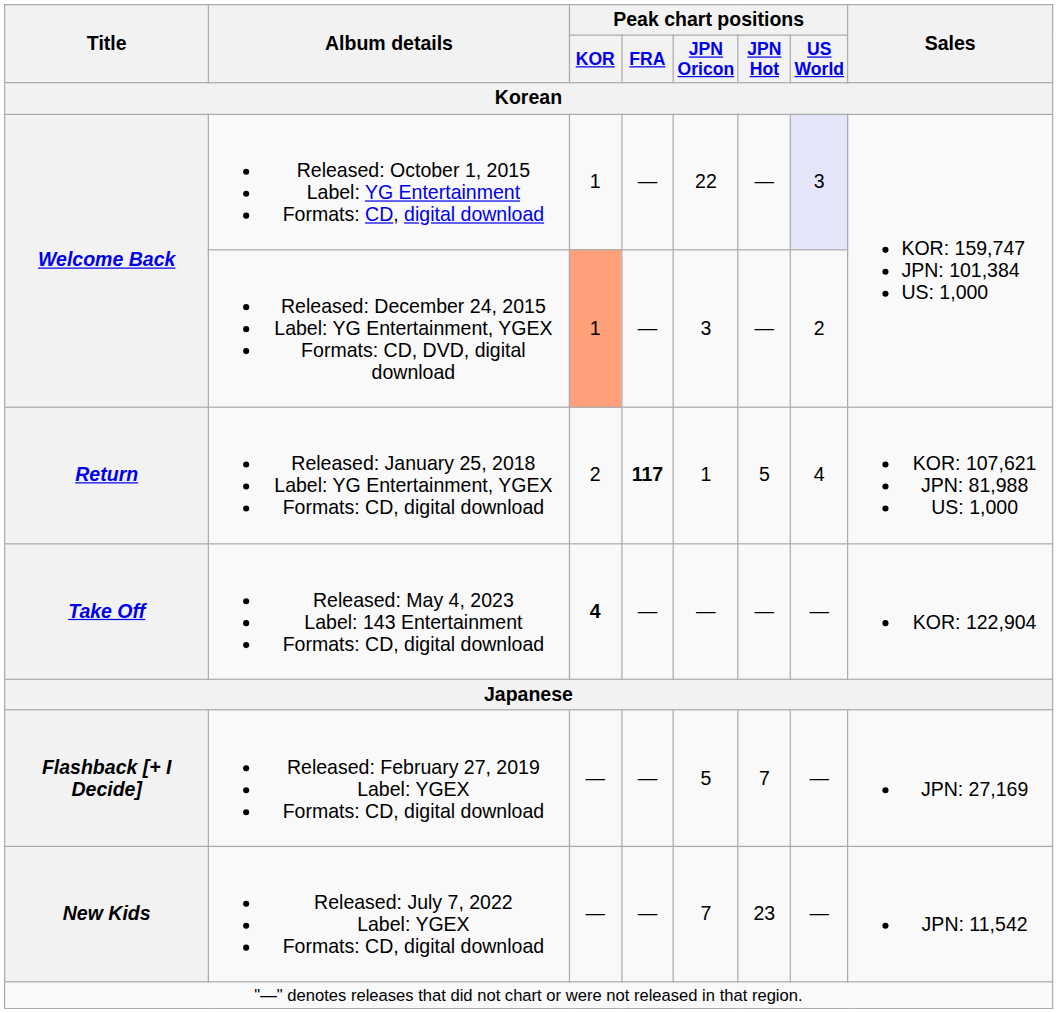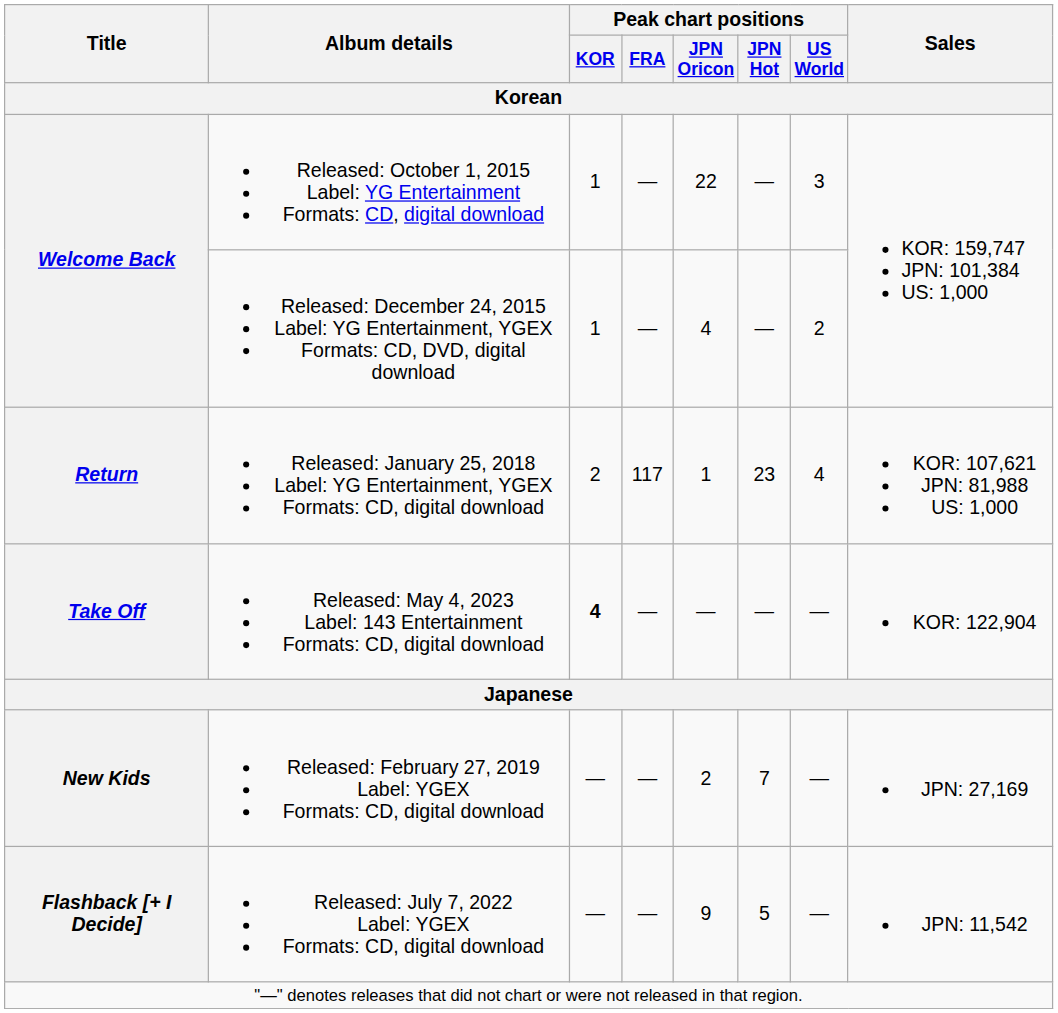row 4 | Peak chart positions / US World: lavender background -> no background
row 5 | Peak chart positions / KOR: lightsalmon background -> no background
row 5 | Peak chart positions / JPN Oricon: 3 -> 4
row 6 | Peak chart positions / FRA: bold -> normal
row 6 | Peak chart positions / JPN Hot: 5 -> 23
row 9 | Title: Flashback [+ I Decide] -> New Kids
row 9 | Peak chart positions / JPN Oricon: 5 -> 2
row 10 | Title: New Kids -> Flashback [+ I Decide]
row 10 | Peak chart positions / JPN Oricon: 7 -> 9
row 10 | Peak chart positions / JPN Hot: 23 -> 5
